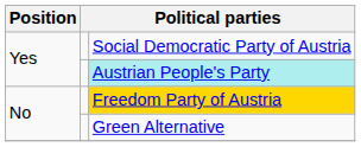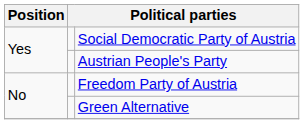Austrian People's Party | column 3: paleturquoise background -> no background
Freedom Party of Austria | column 3: gold background -> no background
